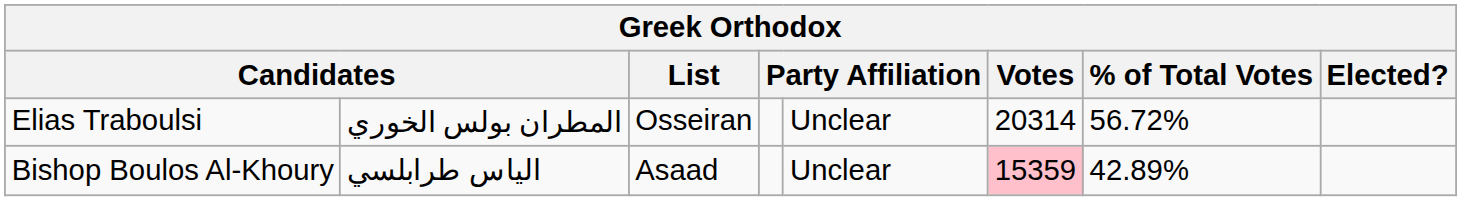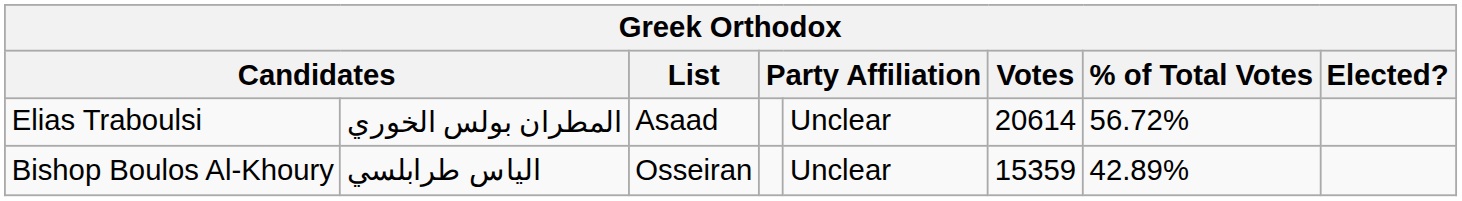Elias Traboulsi | List: Osseiran -> Asaad
Elias Traboulsi | Votes: 20314 -> 20614
Bishop Boulos Al-Khoury | List: Asaad -> Osseiran
Bishop Boulos Al-Khoury | Votes: pink background -> no background
